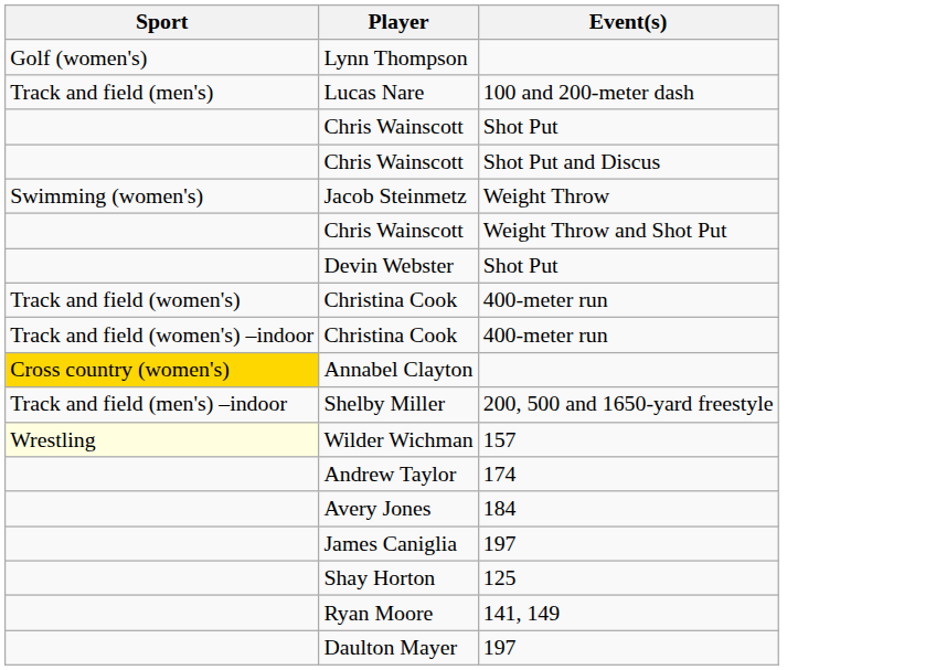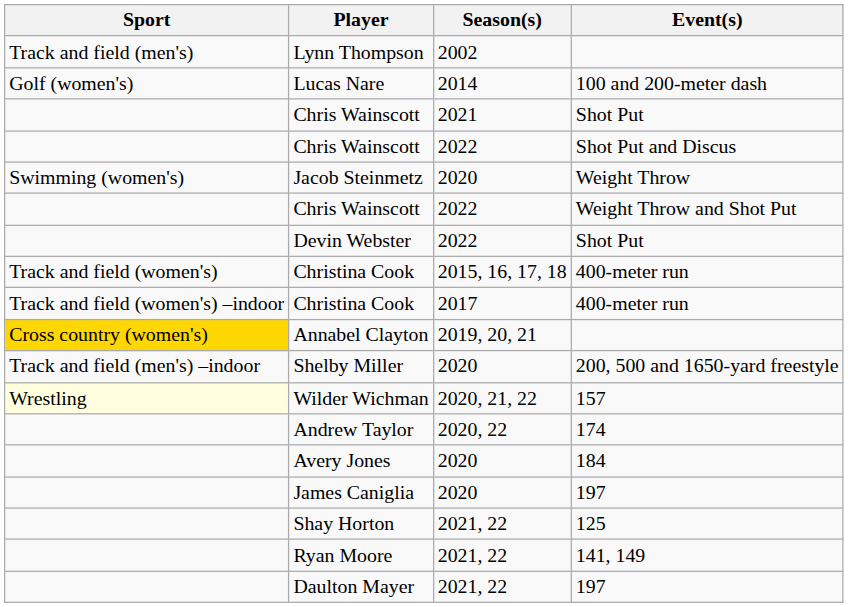+ column: Season(s) | 2002 | 2014 | 2021 | 2022 | 2020 | 2022 | 2022 | 2015, 16, 17, 18 | 2017 | 2019, 20, 21 | 2020 | 2020, 21, 22 | 2020, 22 | 2020 | 2020 | 2021, 22 | 2021, 22 | 2021, 22
Lynn Thompson | Sport: Golf (women's) -> Track and field (men's)
Lucas Nare | Sport: Track and field (men's) -> Golf (women's)
